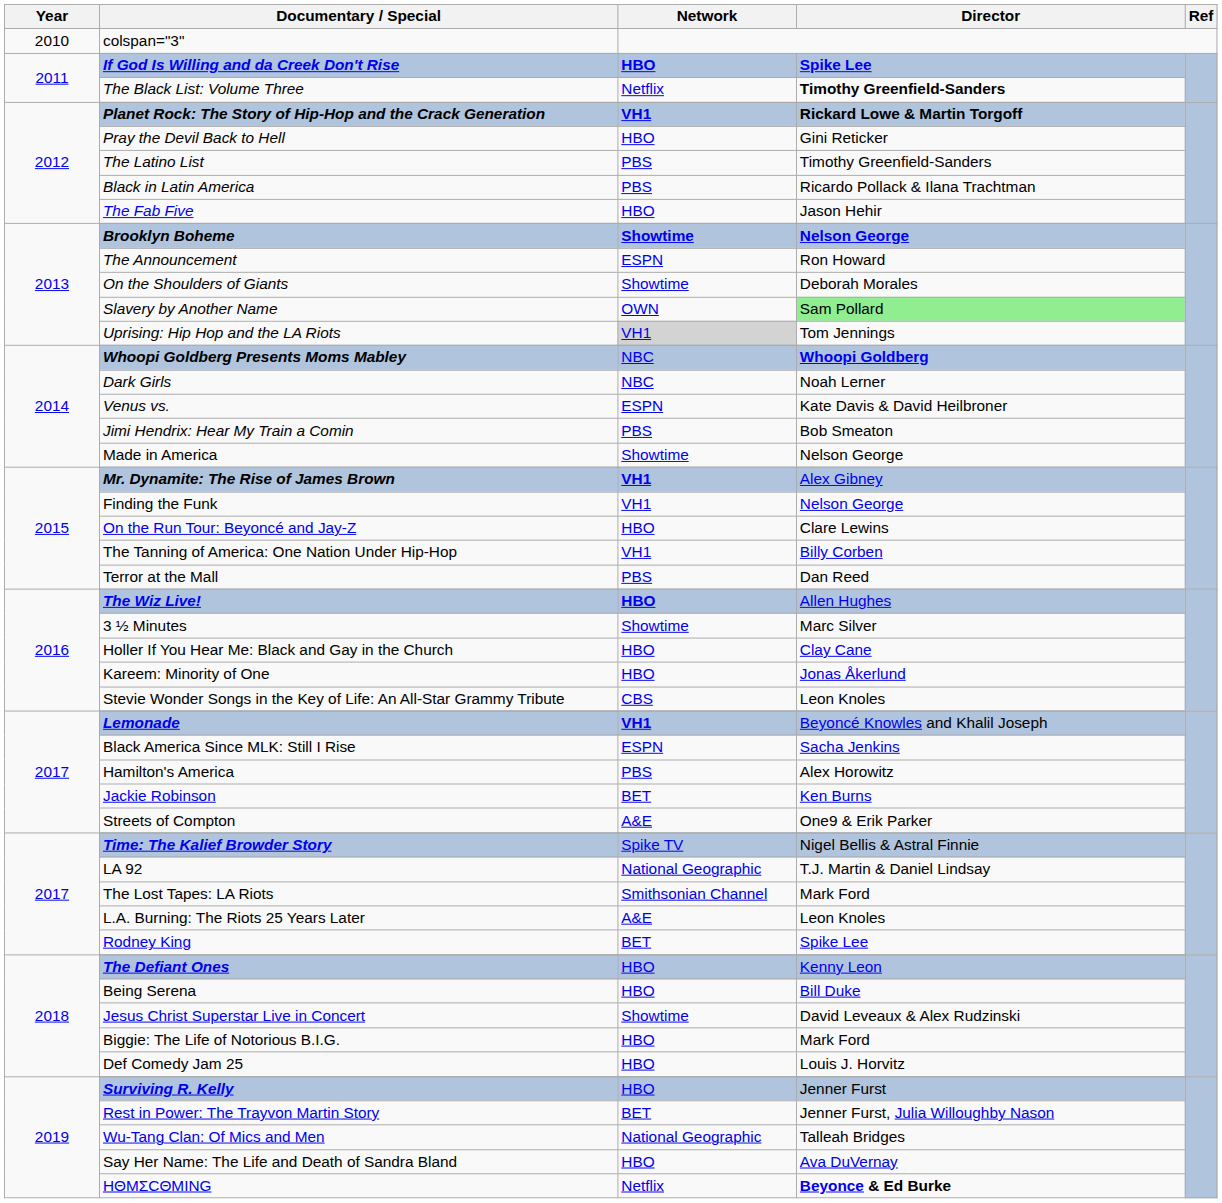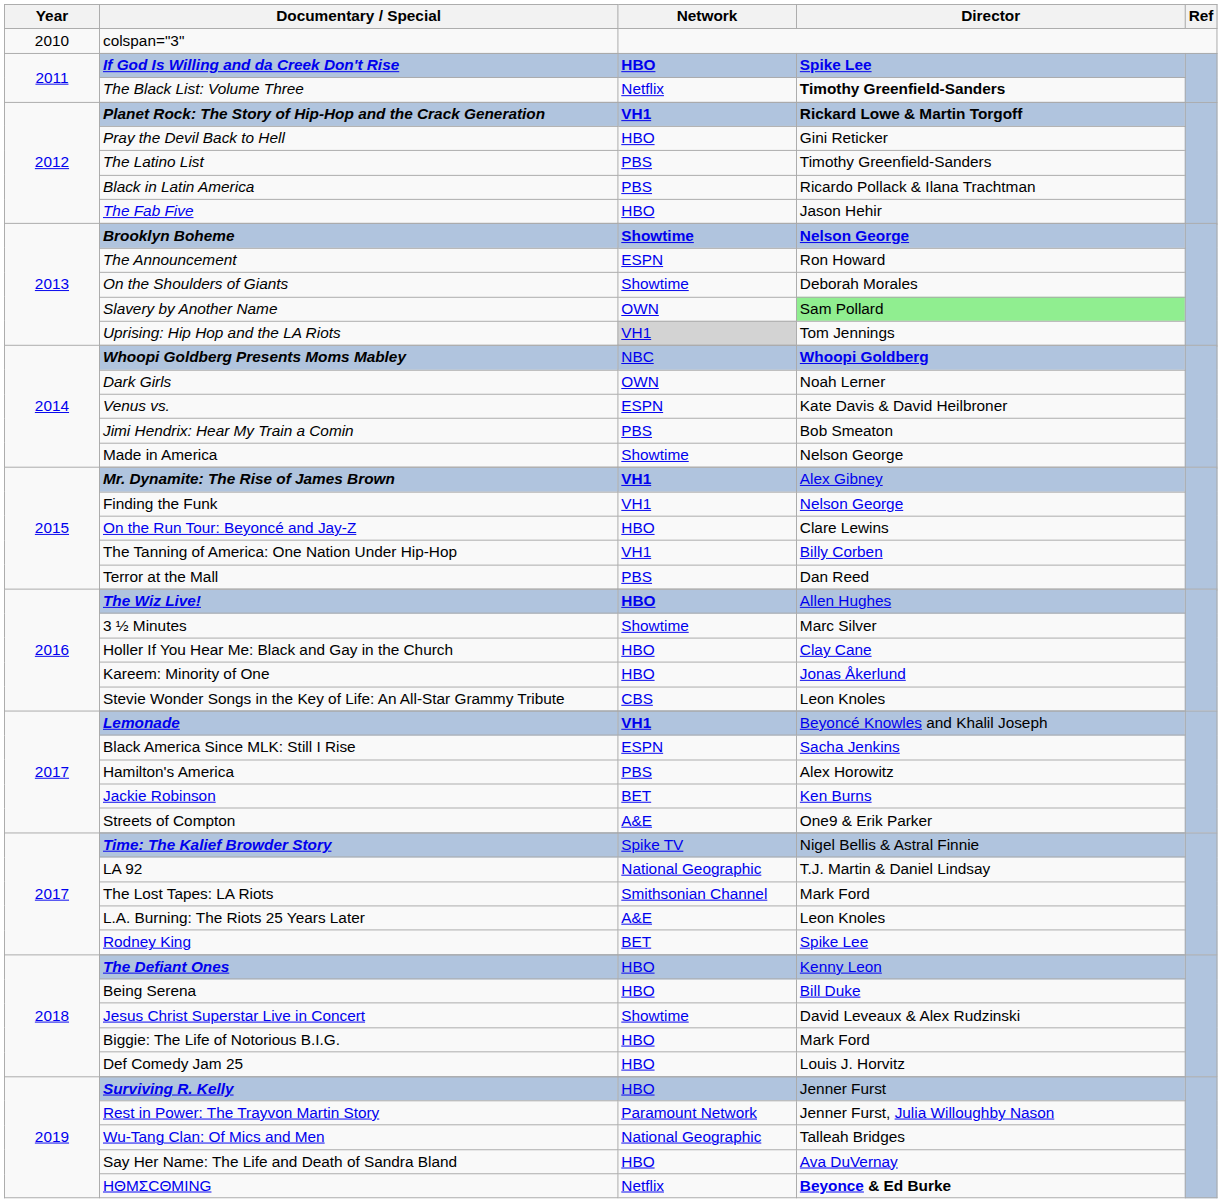Dark Girls | Network: NBC -> OWN
Rest in Power: The Trayvon Martin Story | Network: BET -> Paramount Network
